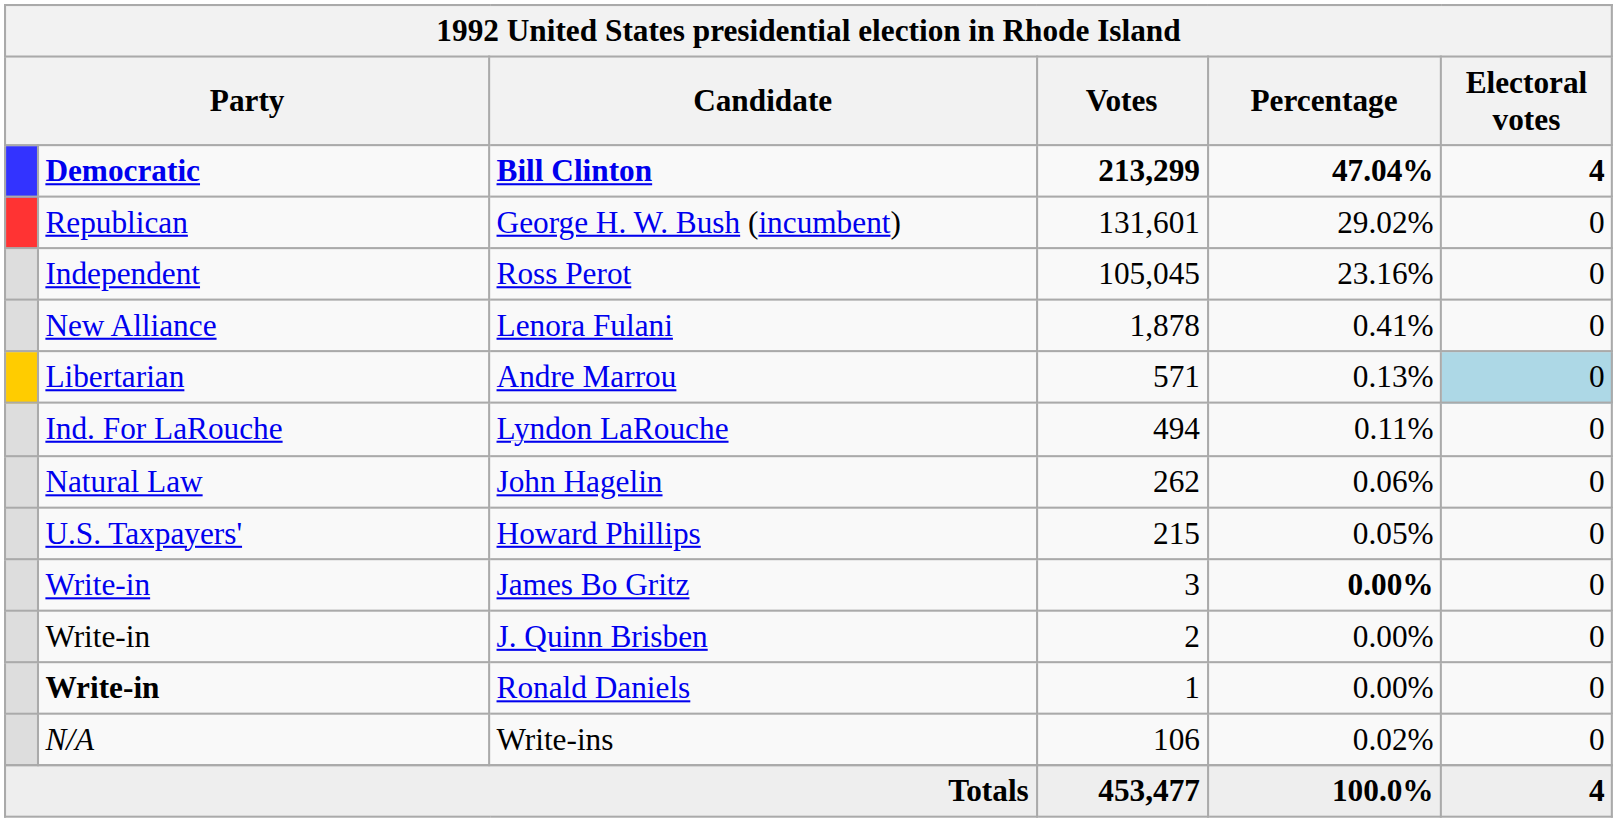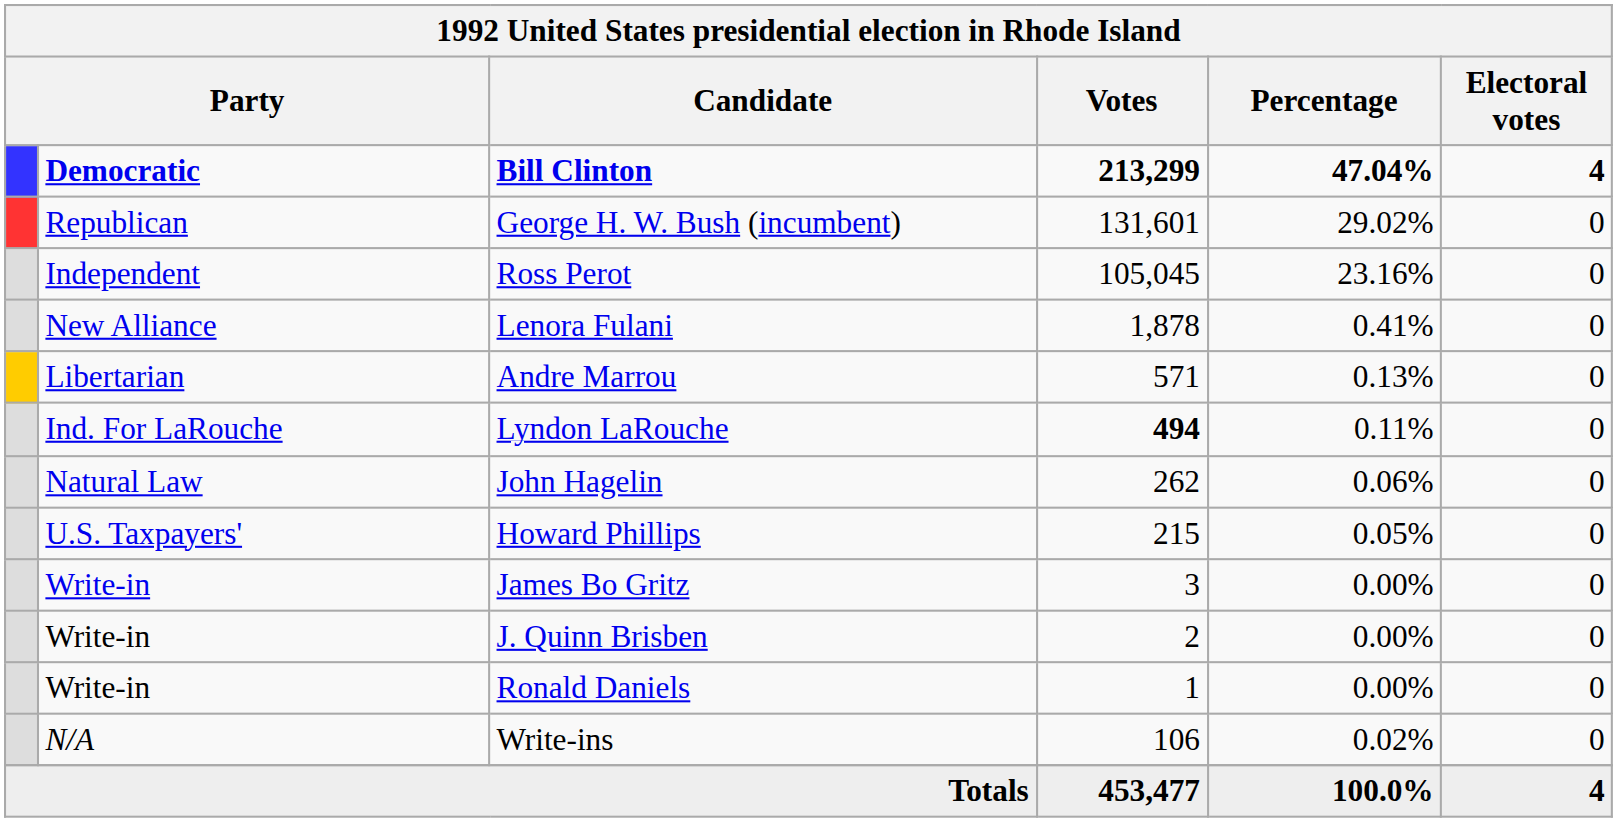Andre Marrou | Electoral votes: lightblue background -> no background
Lyndon LaRouche | Votes: normal -> bold
James Bo Gritz | Percentage: bold -> normal
Ronald Daniels | column 2: bold -> normal
